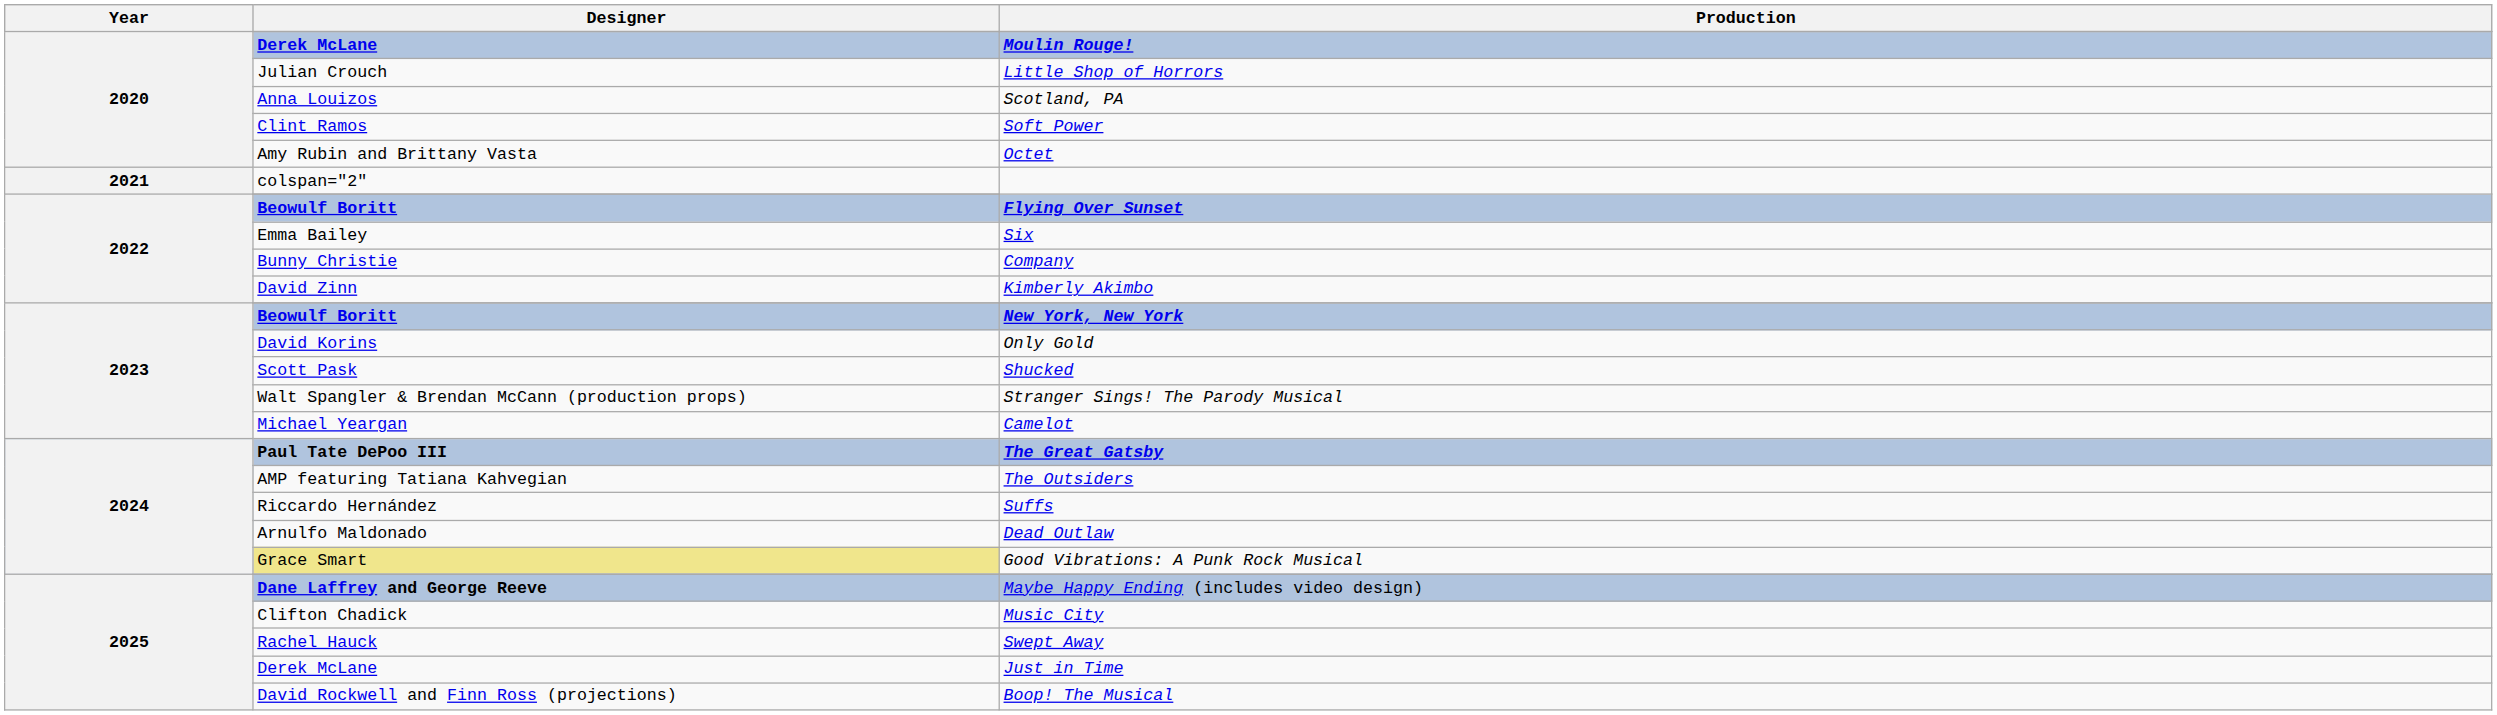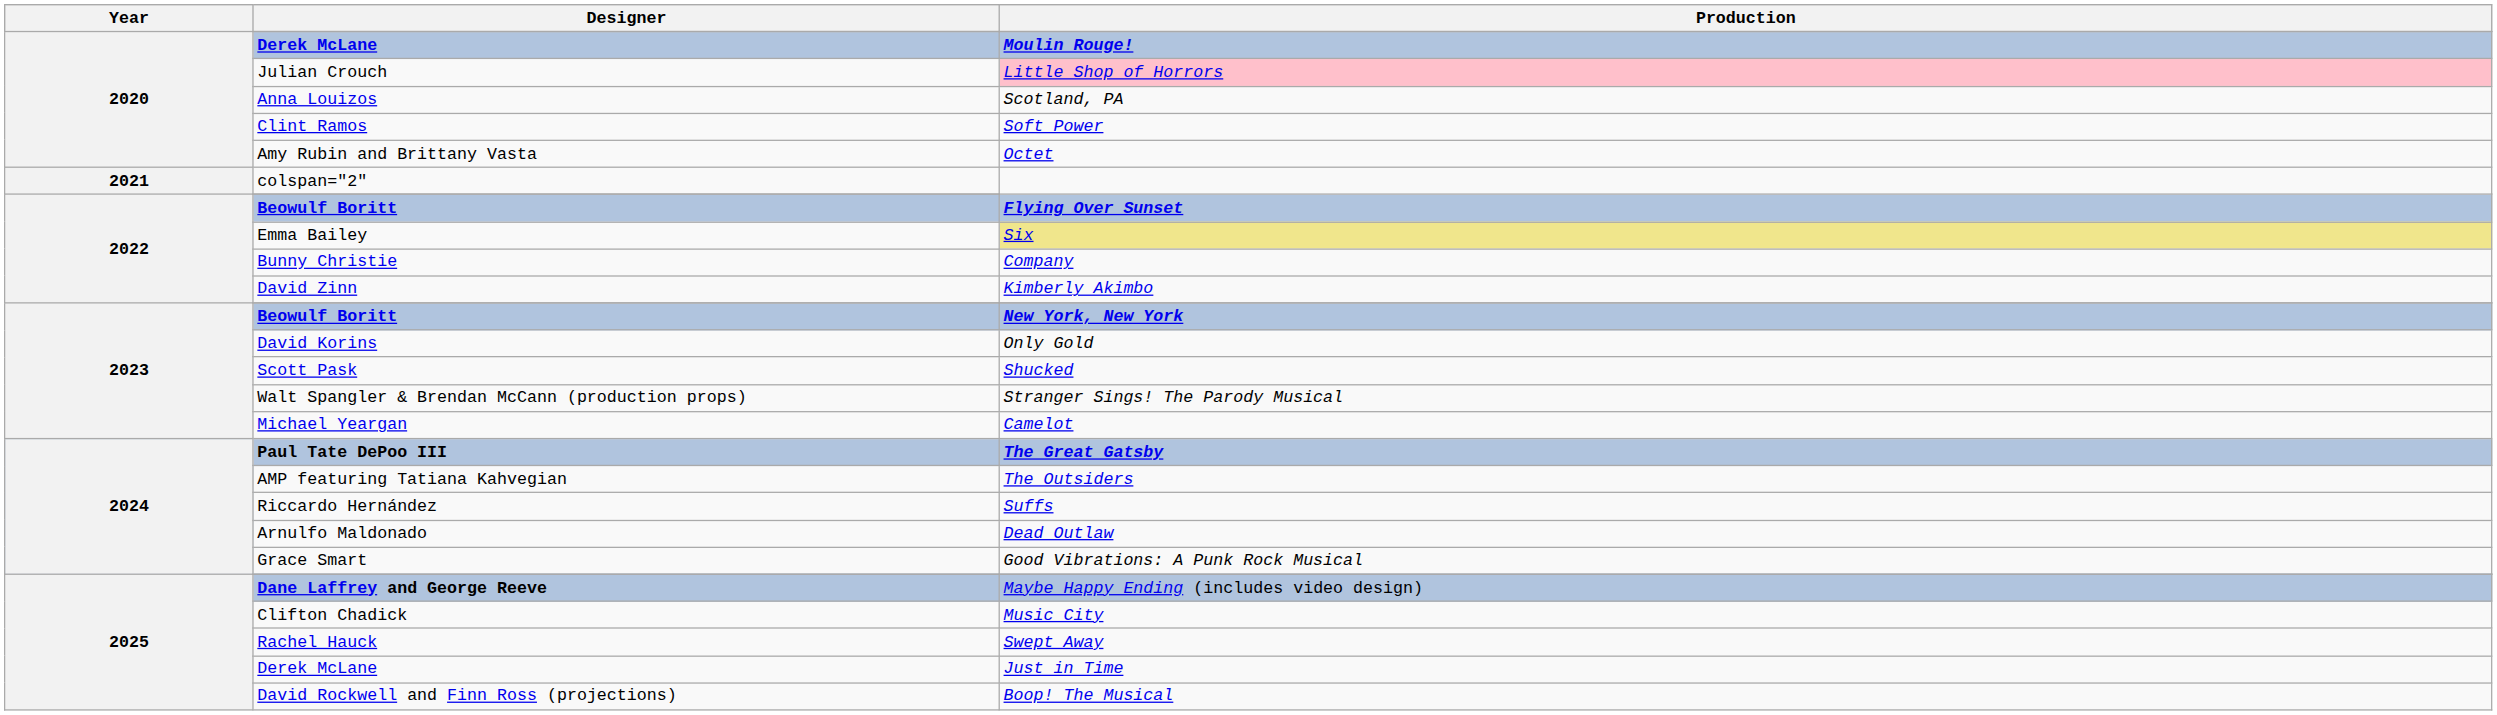Little Shop of Horrors | Production: no background -> pink background
Six | Production: no background -> khaki background
Good Vibrations: A Punk Rock Musical | Designer: khaki background -> no background
